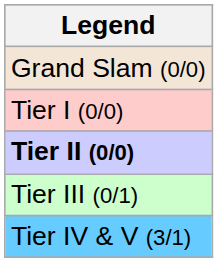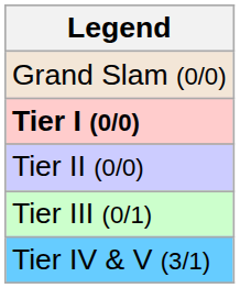row 3 | column 1: normal -> bold
row 4 | column 1: bold -> normal
